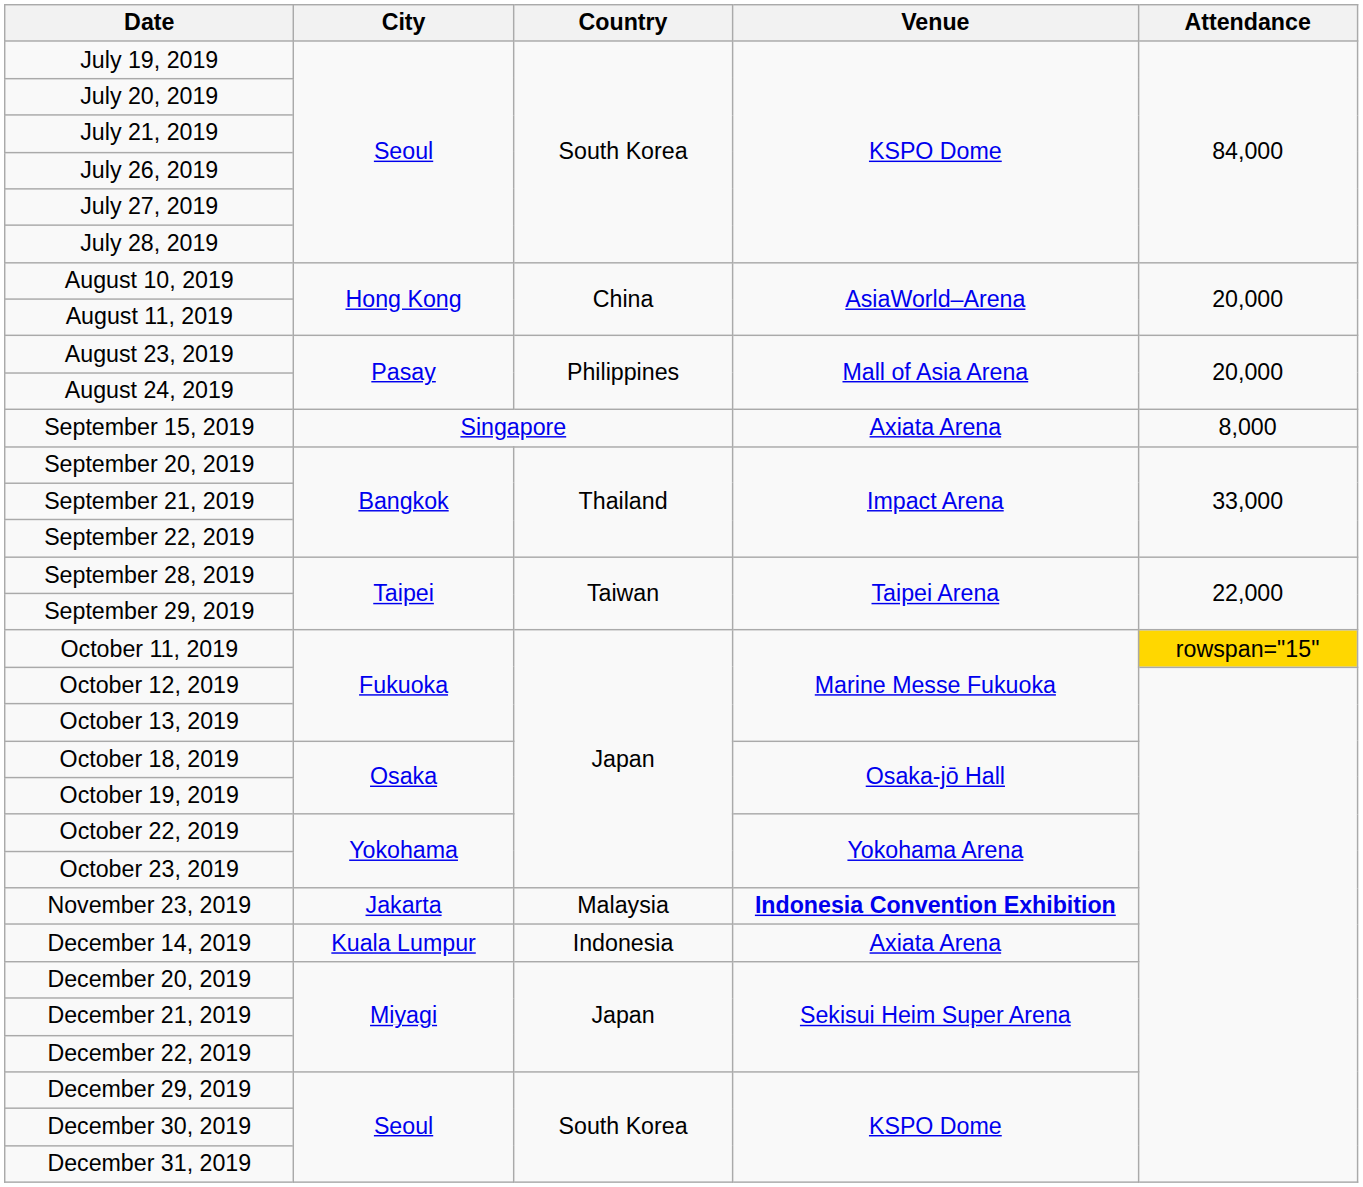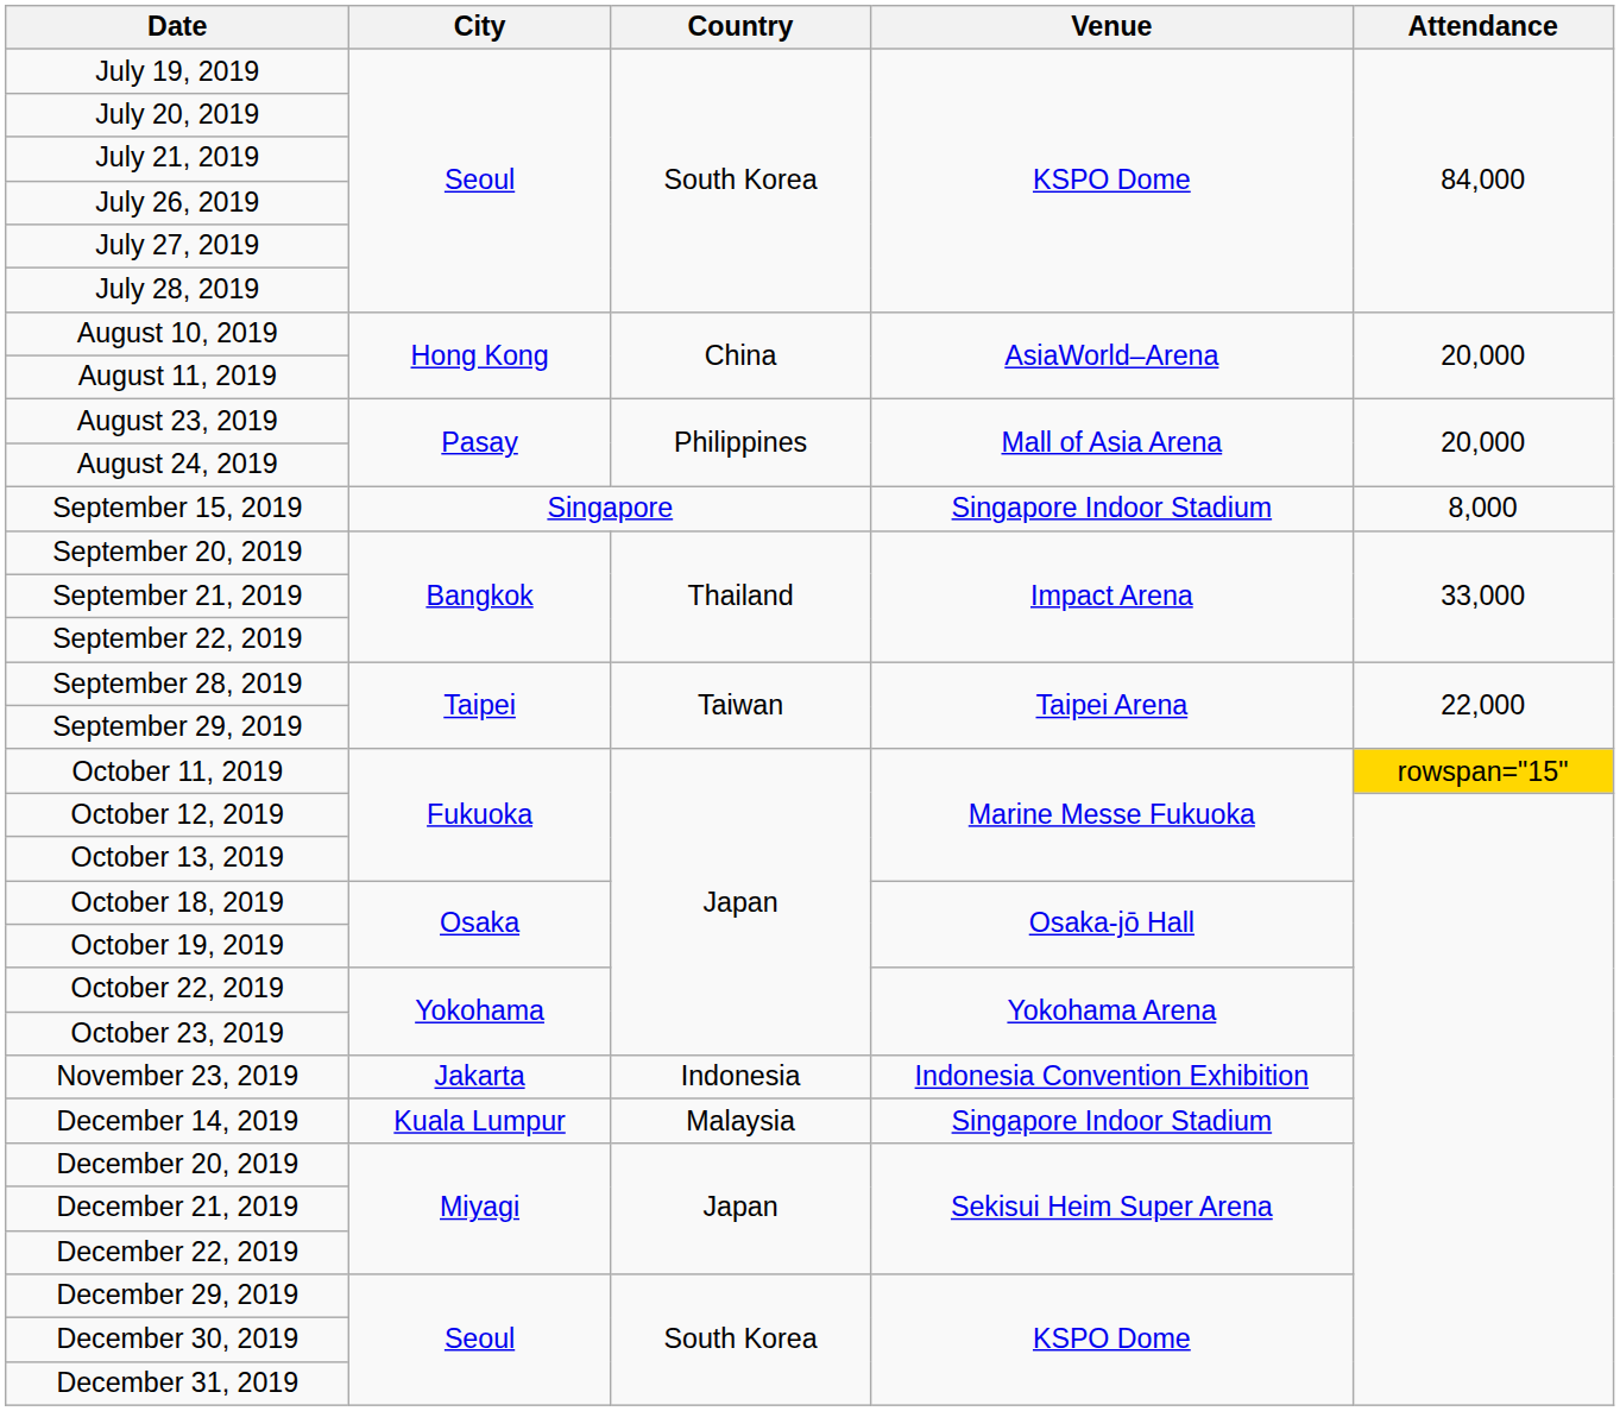September 15, 2019 | Venue: Axiata Arena -> Singapore Indoor Stadium
November 23, 2019 | Country: Malaysia -> Indonesia
November 23, 2019 | Venue: bold -> normal
December 14, 2019 | Country: Indonesia -> Malaysia
December 14, 2019 | Venue: Axiata Arena -> Singapore Indoor Stadium
